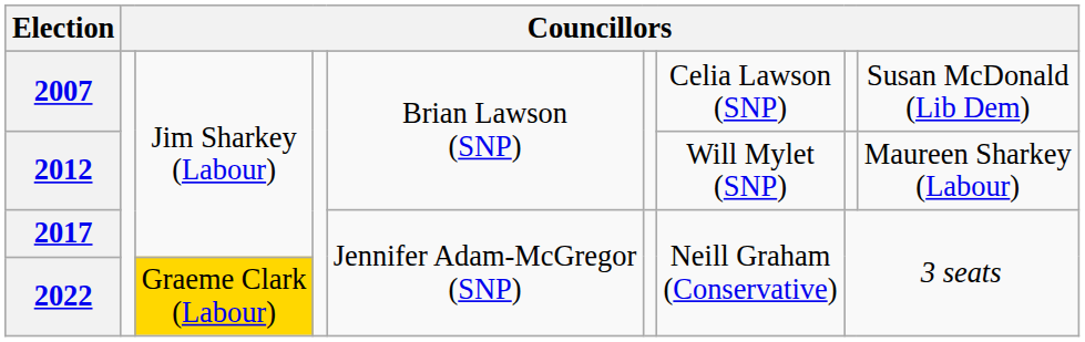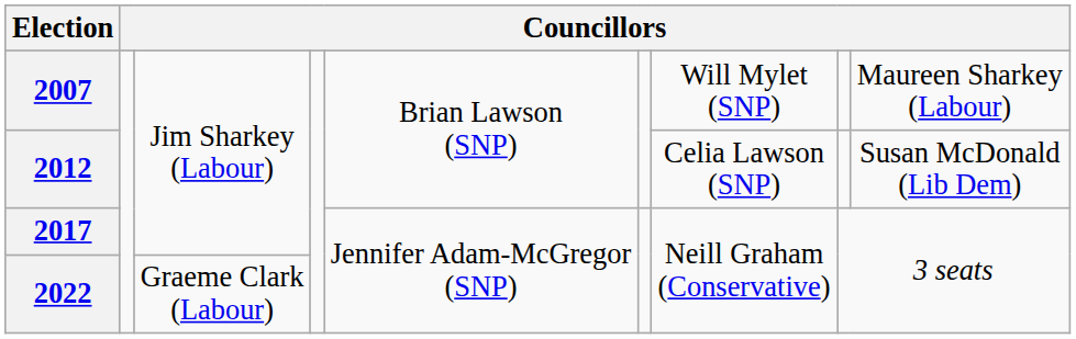2007 | column 7: Celia Lawson (SNP) -> Will Mylet (SNP)
2007 | column 9: Susan McDonald (Lib Dem) -> Maureen Sharkey (Labour)
2012 | column 7: Will Mylet (SNP) -> Celia Lawson (SNP)
2012 | column 9: Maureen Sharkey (Labour) -> Susan McDonald (Lib Dem)
2022 | column 3: gold background -> no background
